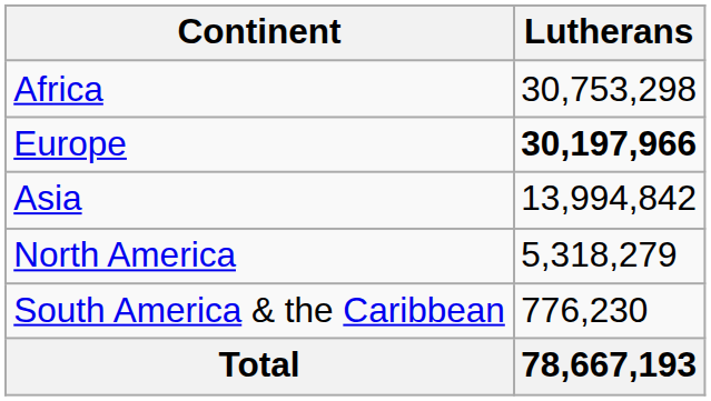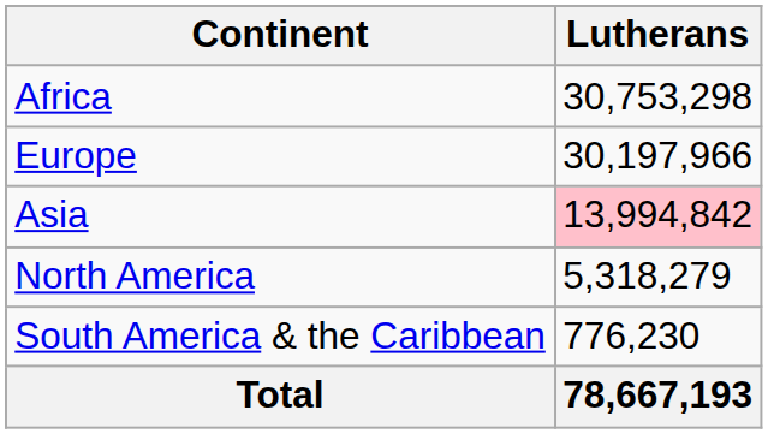Europe | Lutherans: bold -> normal
Asia | Lutherans: no background -> pink background
